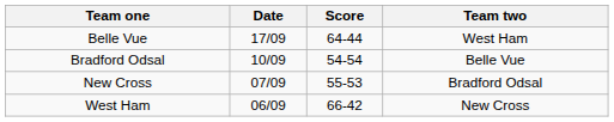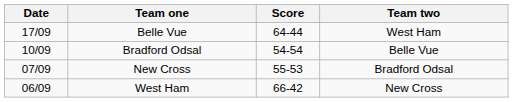columns swapped: Date <-> Team one
